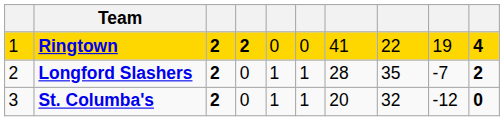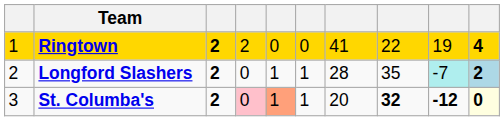Ringtown | column 4: bold -> normal
Longford Slashers | column 9: no background -> paleturquoise background
Longford Slashers | column 10: no background -> lightblue background
St. Columba's | column 4: no background -> pink background
St. Columba's | column 5: no background -> lightsalmon background
St. Columba's | column 8: normal -> bold
St. Columba's | column 9: normal -> bold
St. Columba's | column 10: no background -> lightyellow background
